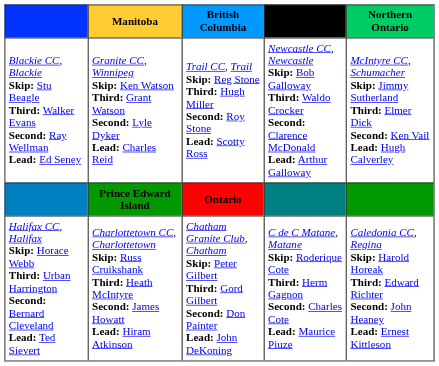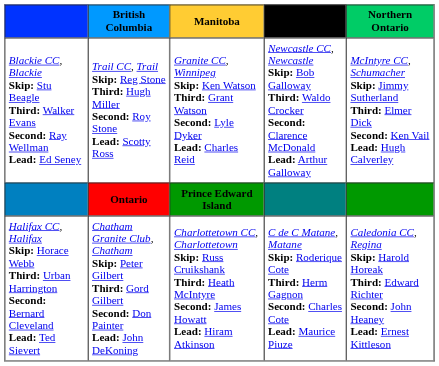columns swapped: British Columbia <-> Manitoba
